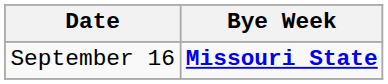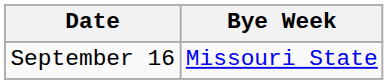September 16 | Bye Week: bold -> normal
